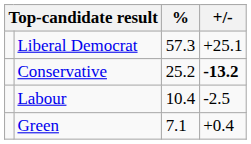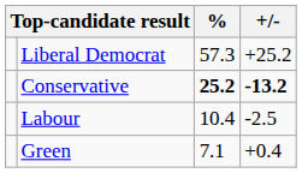Liberal Democrat | +/-: +25.1 -> +25.2
Conservative | %: normal -> bold
